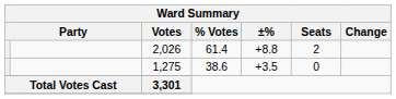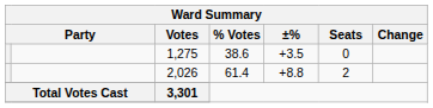rows swapped: 2,026 <-> 1,275
